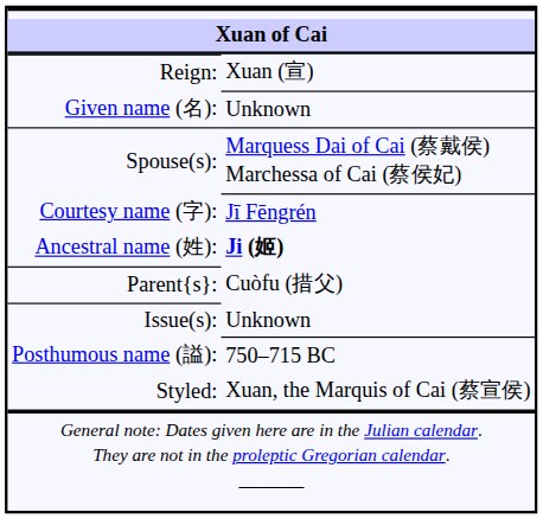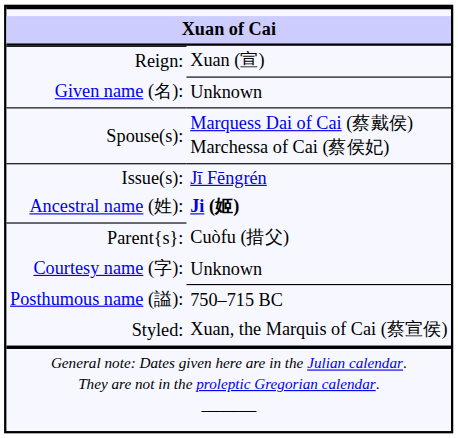row 5 | column 1: Courtesy name (字): -> Issue(s):
row 8 | column 1: Issue(s): -> Courtesy name (字):
